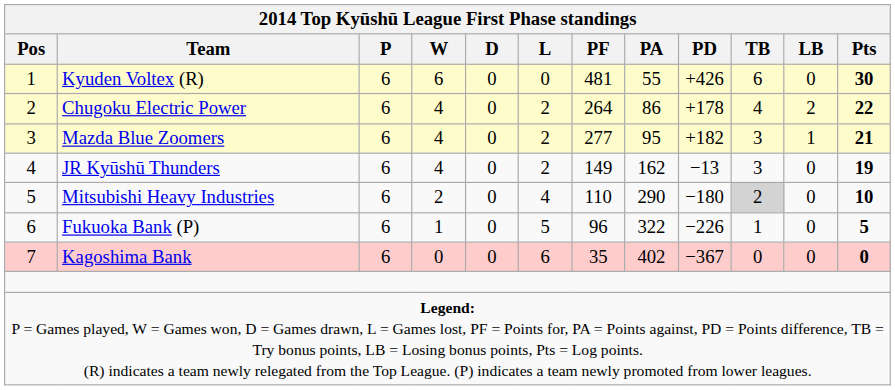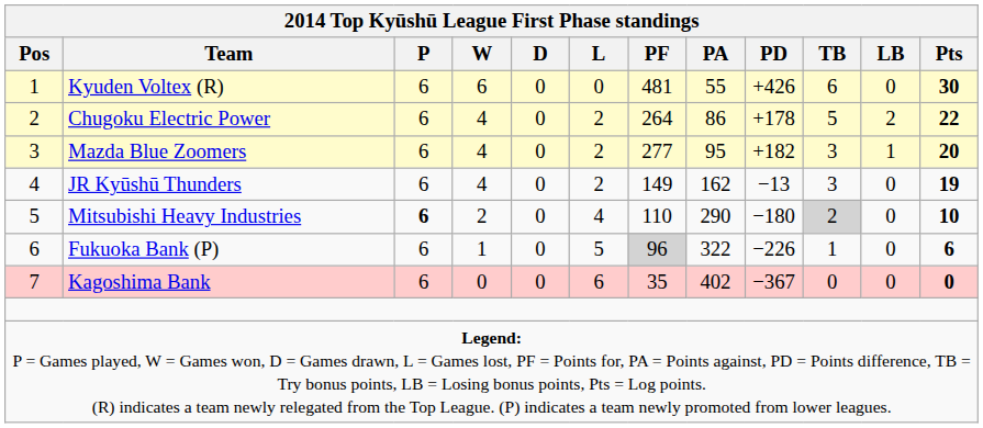Chugoku Electric Power | TB: 4 -> 5
Mazda Blue Zoomers | Pts: 21 -> 20
Mitsubishi Heavy Industries | P: normal -> bold
Fukuoka Bank (P) | PF: no background -> lightgrey background
Fukuoka Bank (P) | Pts: 5 -> 6
